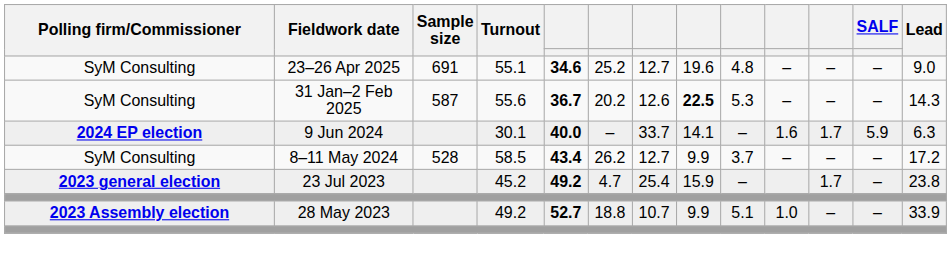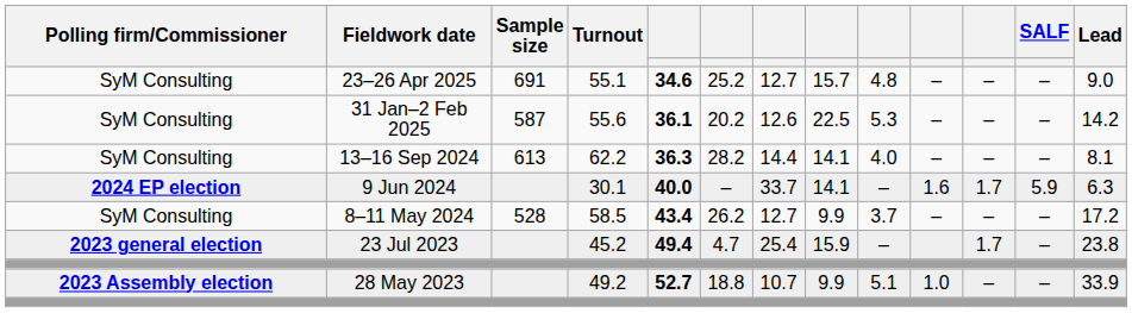23–26 Apr 2025 | column 8: 19.6 -> 15.7
31 Jan–2 Feb 2025 | column 5: 36.7 -> 36.1
31 Jan–2 Feb 2025 | column 8: bold -> normal
31 Jan–2 Feb 2025 | Lead: 14.3 -> 14.2
+ row: SyM Consulting | 13–16 Sep 2024 | 613 | 62.2 | 36.3 | 28.2 | 14.4 | 14.1 | 4.0 | – | – | – | 8.1
23 Jul 2023 | column 5: 49.2 -> 49.4
